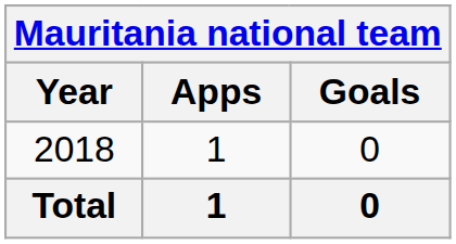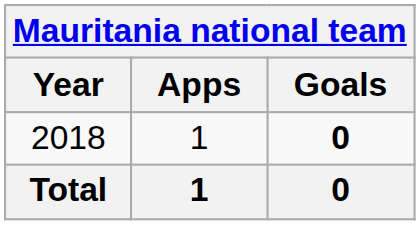2018 | Goals: normal -> bold
